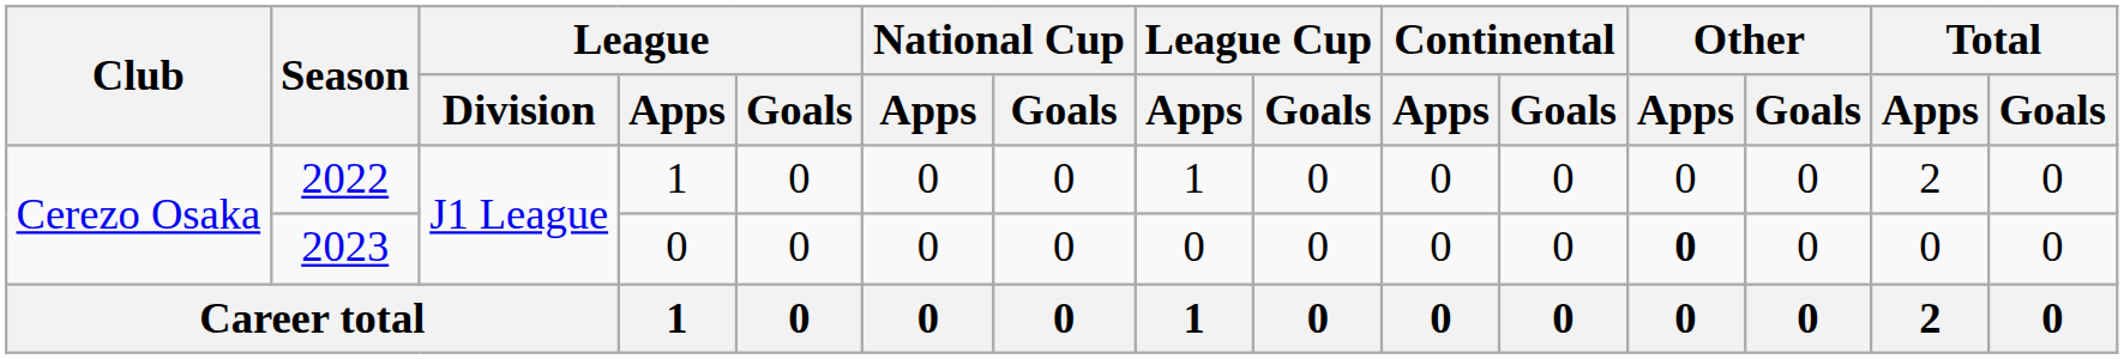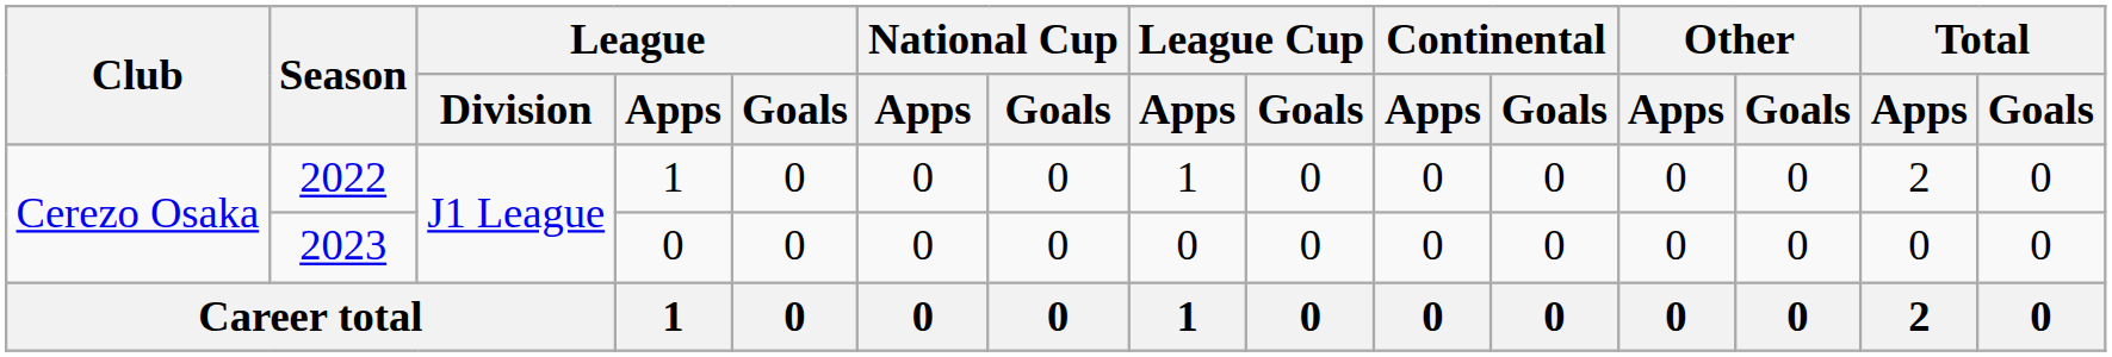2023 | Other / Apps: bold -> normal
